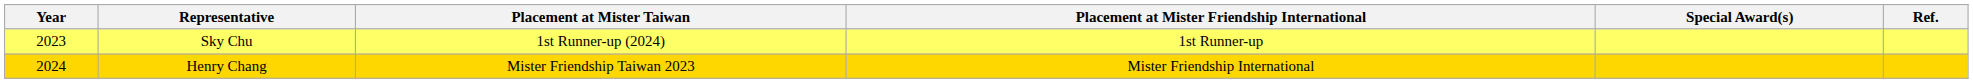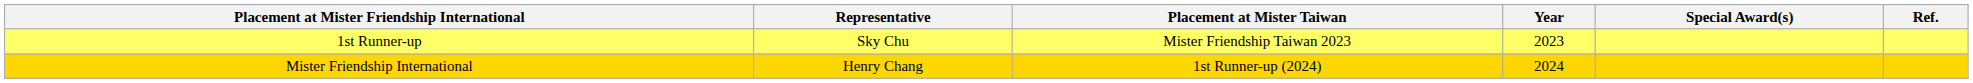columns swapped: Year <-> Placement at Mister Friendship International
Sky Chu | Placement at Mister Taiwan: 1st Runner-up (2024) -> Mister Friendship Taiwan 2023
Henry Chang | Placement at Mister Taiwan: Mister Friendship Taiwan 2023 -> 1st Runner-up (2024)
